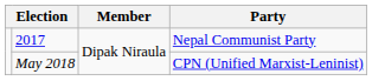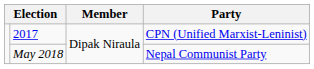2017 | Party: Nepal Communist Party -> CPN (Unified Marxist-Leninist)
May 2018 | Party: CPN (Unified Marxist-Leninist) -> Nepal Communist Party
